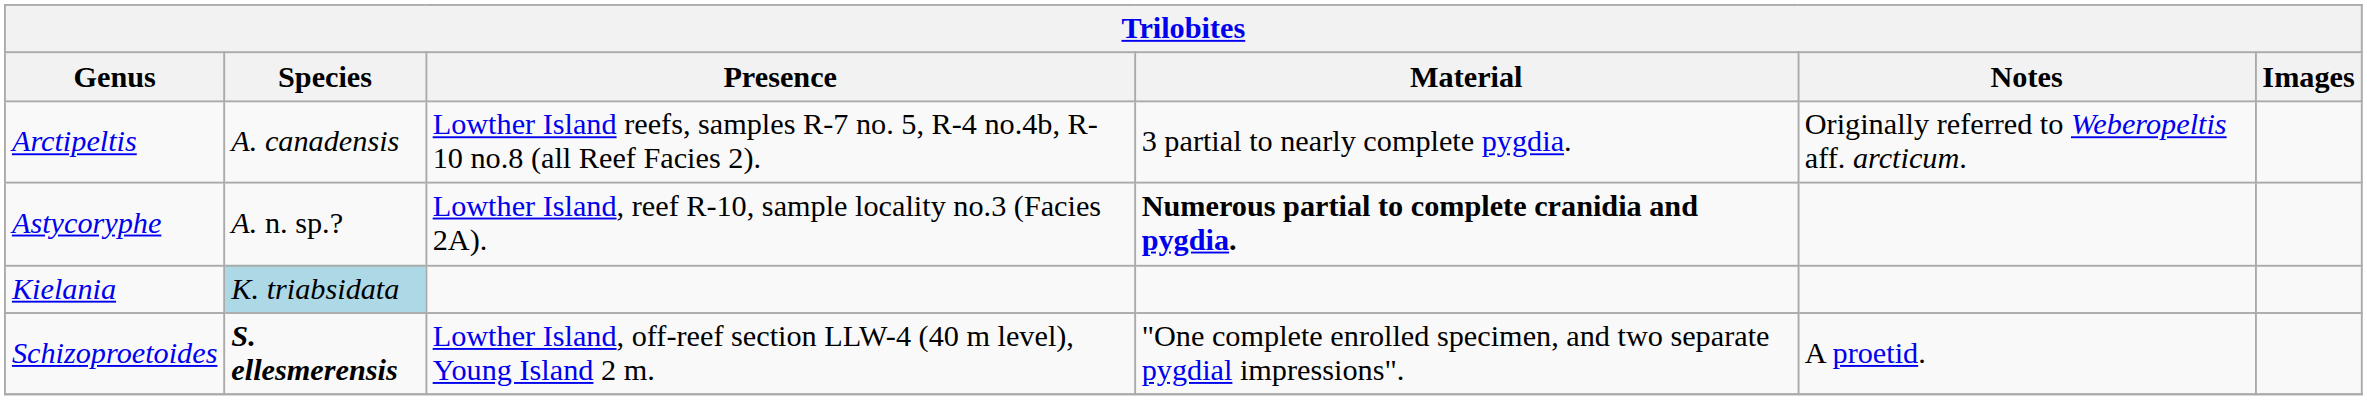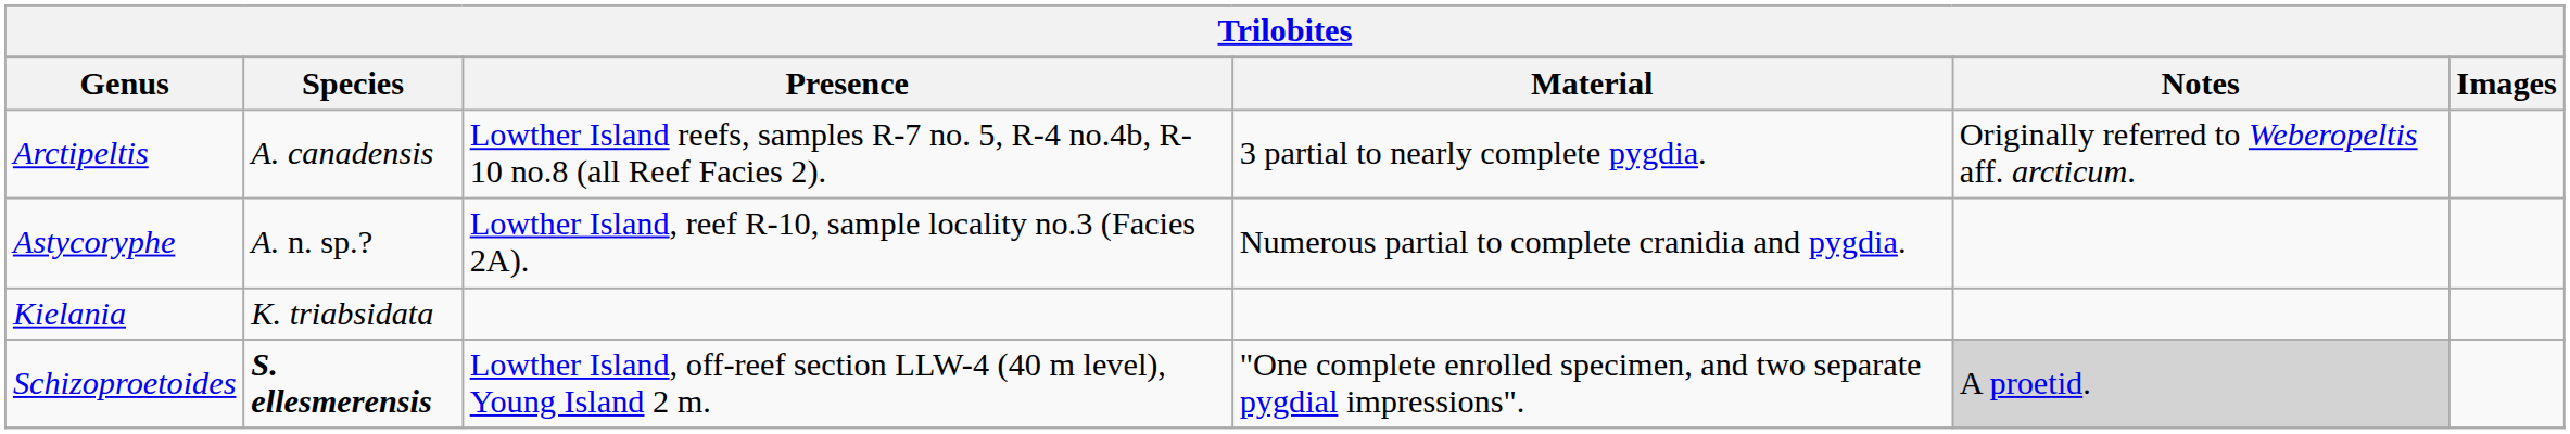Astycoryphe | Material: bold -> normal
Kielania | Species: lightblue background -> no background
Schizoproetoides | Notes: no background -> lightgrey background
